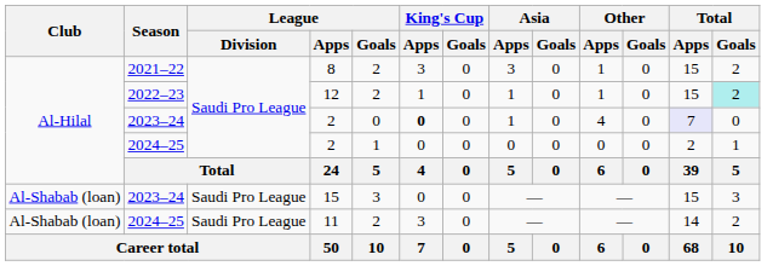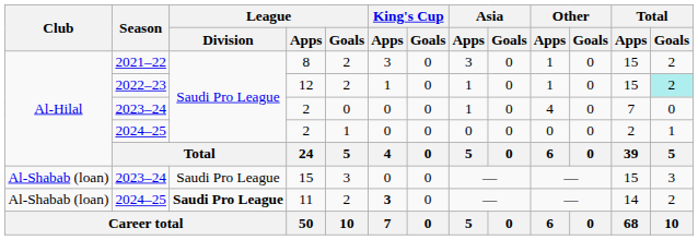2023–24 / 2 | King's Cup / Apps: bold -> normal
2023–24 / 2 | Total / Apps: lavender background -> no background
11 | League / Division: normal -> bold
11 | King's Cup / Apps: normal -> bold
